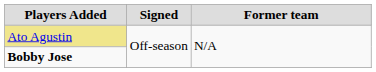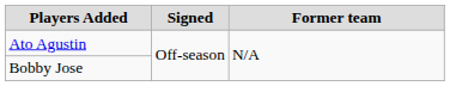Ato Agustin | Players Added: khaki background -> no background
Bobby Jose | Players Added: bold -> normal
